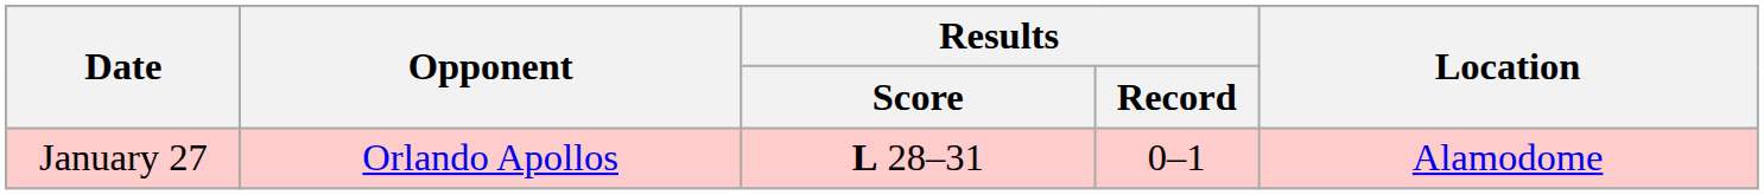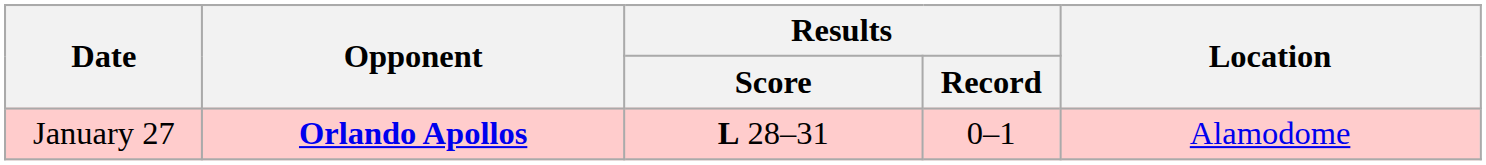January 27 | Opponent: normal -> bold
